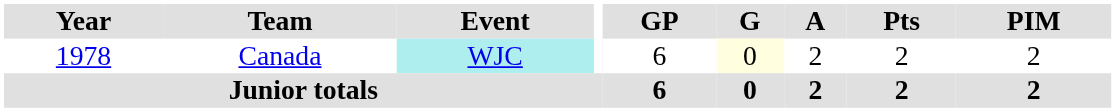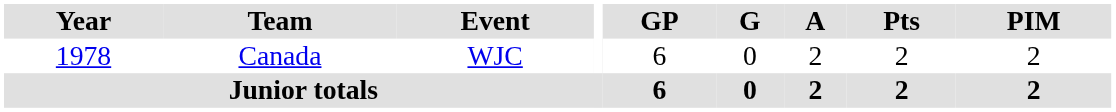Canada | Event: paleturquoise background -> no background
Canada | G: lightyellow background -> no background
